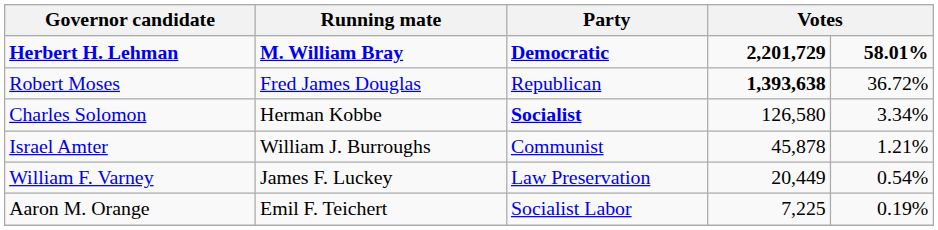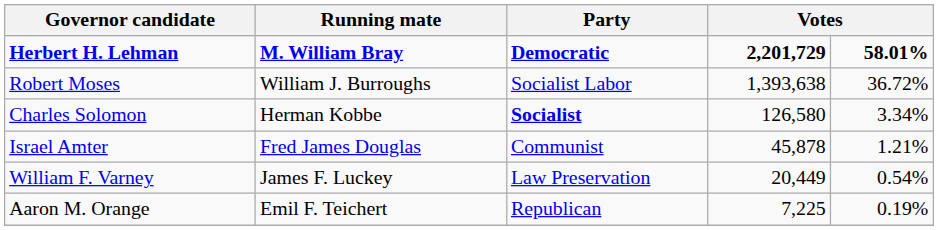Robert Moses | Running mate: Fred James Douglas -> William J. Burroughs
Robert Moses | Party: Republican -> Socialist Labor
Robert Moses | column 4: bold -> normal
Israel Amter | Running mate: William J. Burroughs -> Fred James Douglas
Aaron M. Orange | Party: Socialist Labor -> Republican
